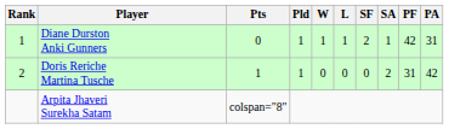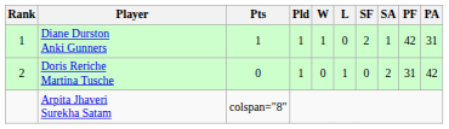Diane Durston Anki Gunners | Pts: 0 -> 1
Diane Durston Anki Gunners | L: 1 -> 0
Doris Reriche Martina Tusche | Pts: 1 -> 0
Doris Reriche Martina Tusche | L: 0 -> 1
